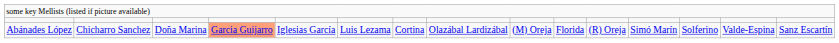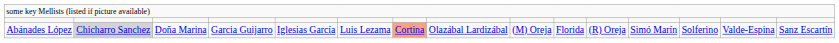Abánades López | column 2: no background -> lightgrey background
Abánades López | column 4: lightsalmon background -> no background
Abánades López | column 7: no background -> lightsalmon background
